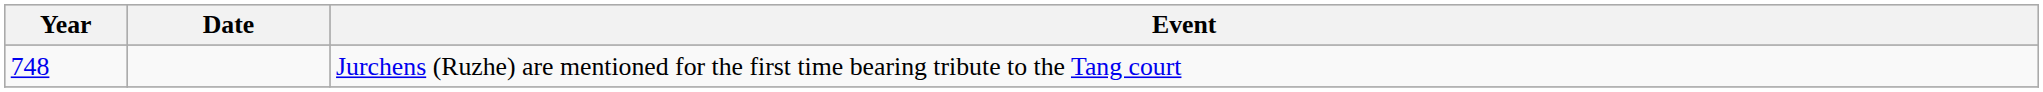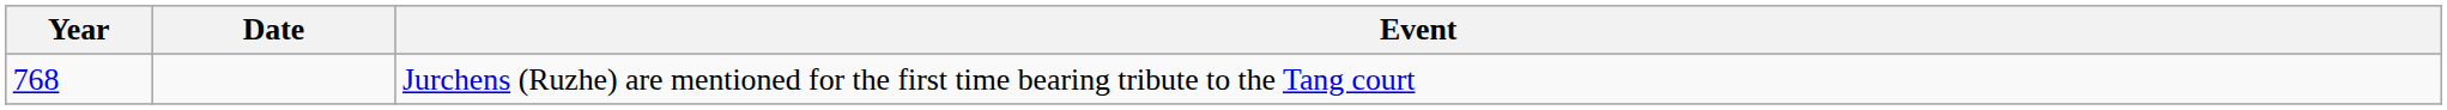row 2 | Year: 748 -> 768
